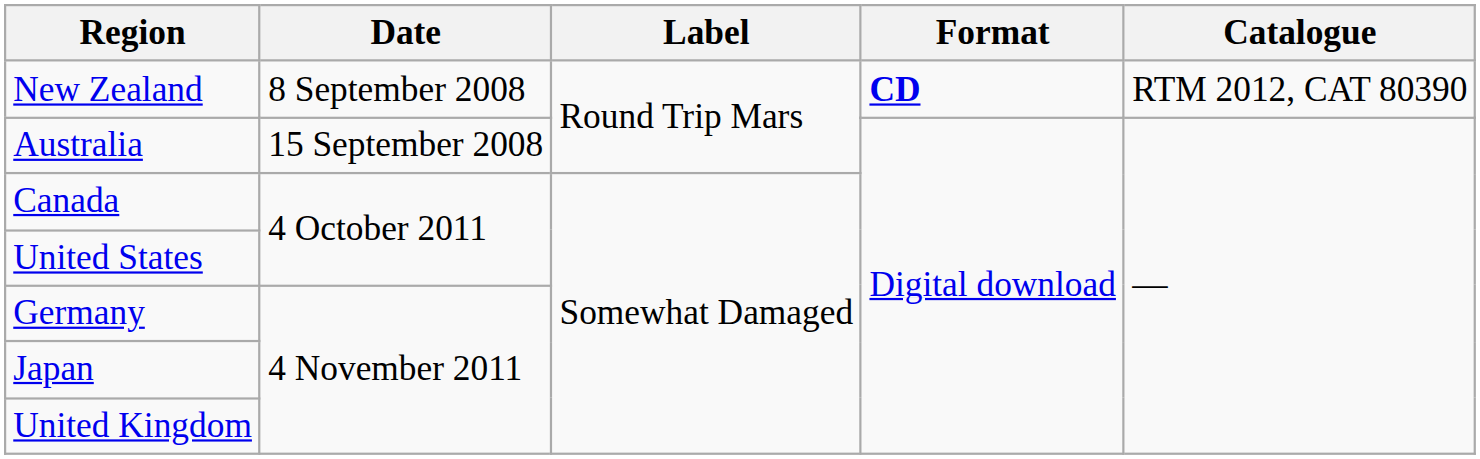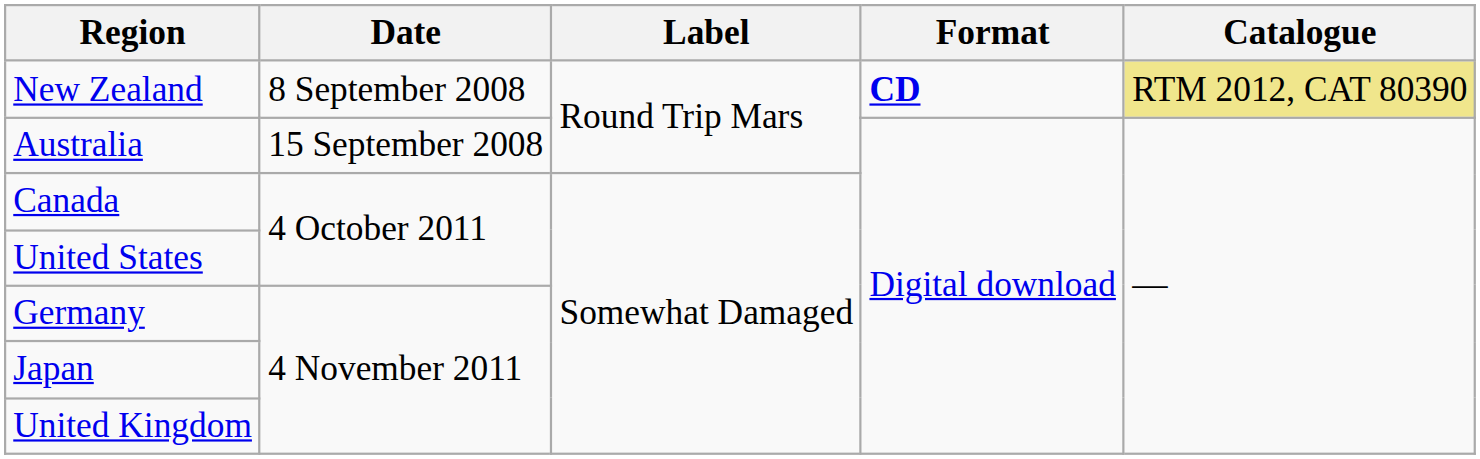New Zealand / 8 September 2008 | Catalogue: no background -> khaki background
